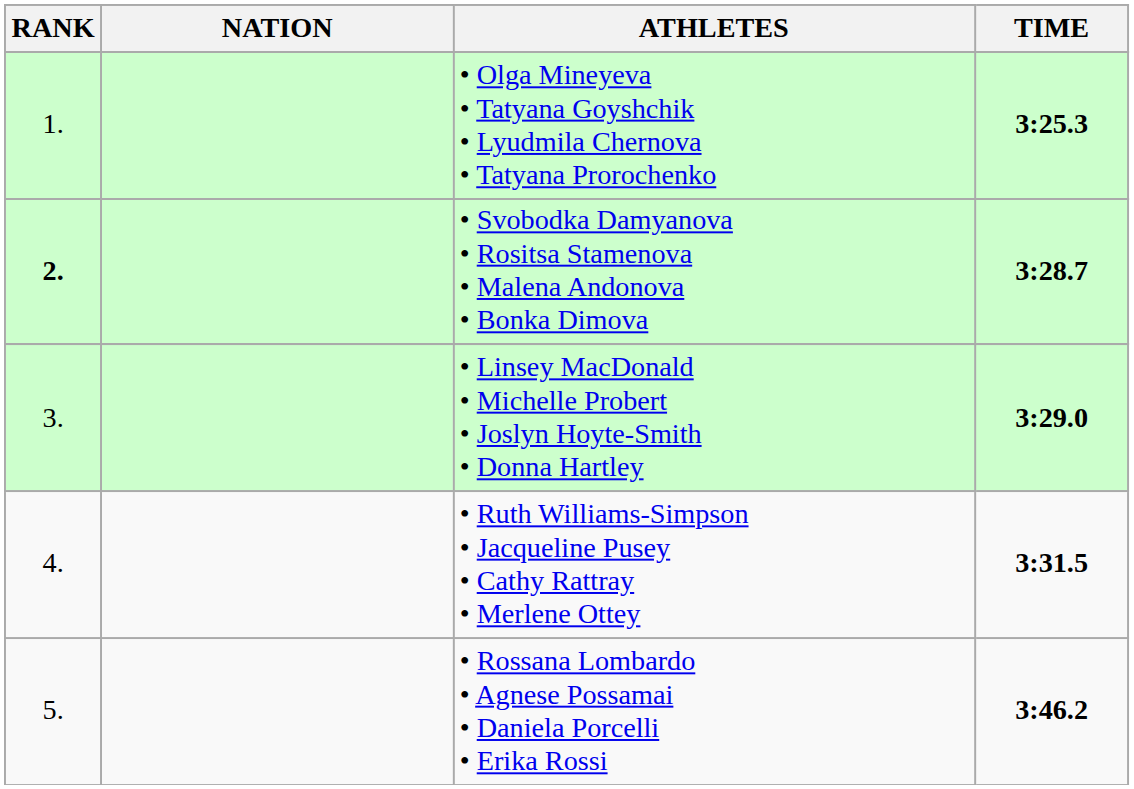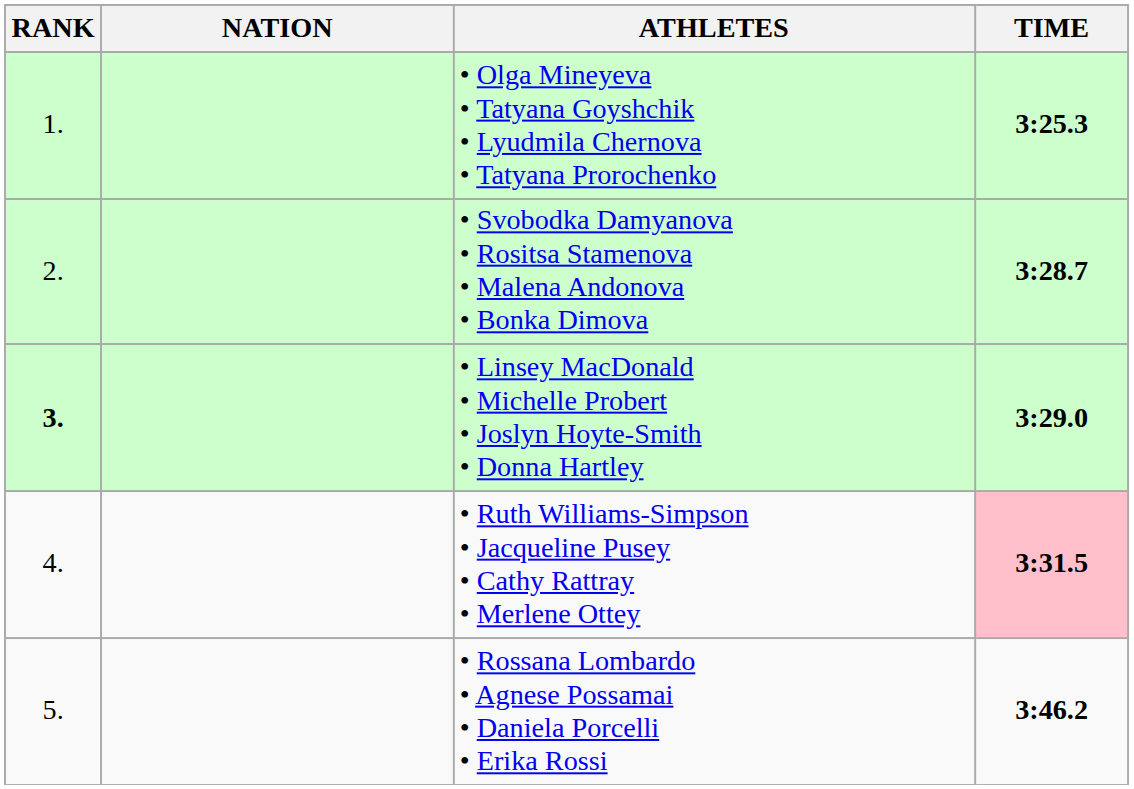row 3 | RANK: bold -> normal
row 4 | RANK: normal -> bold
row 5 | TIME: no background -> pink background
